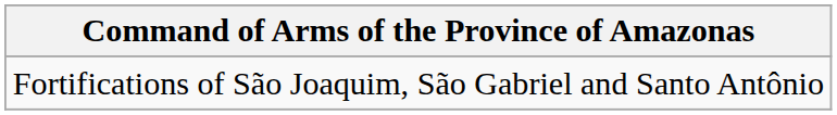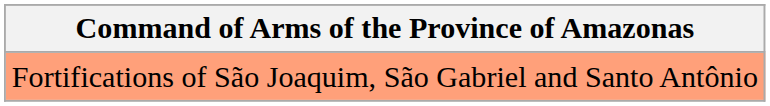row 2 | column 1: no background -> lightsalmon background
